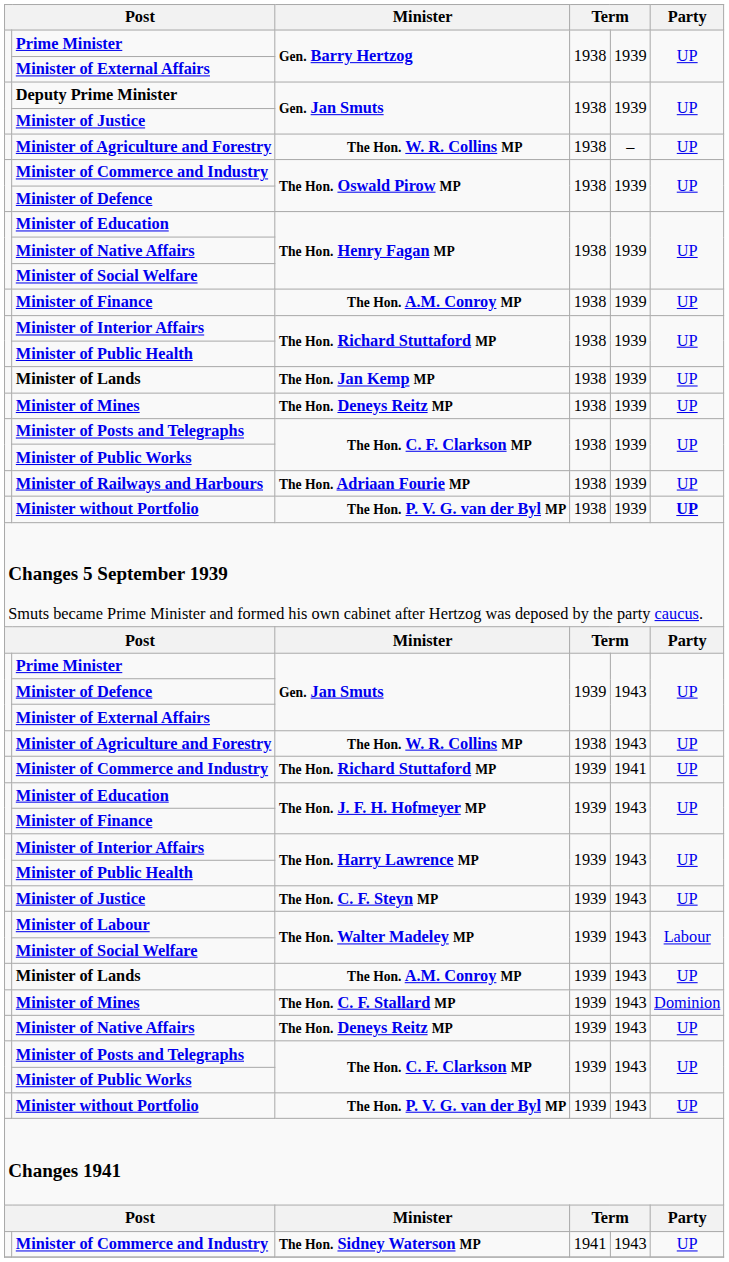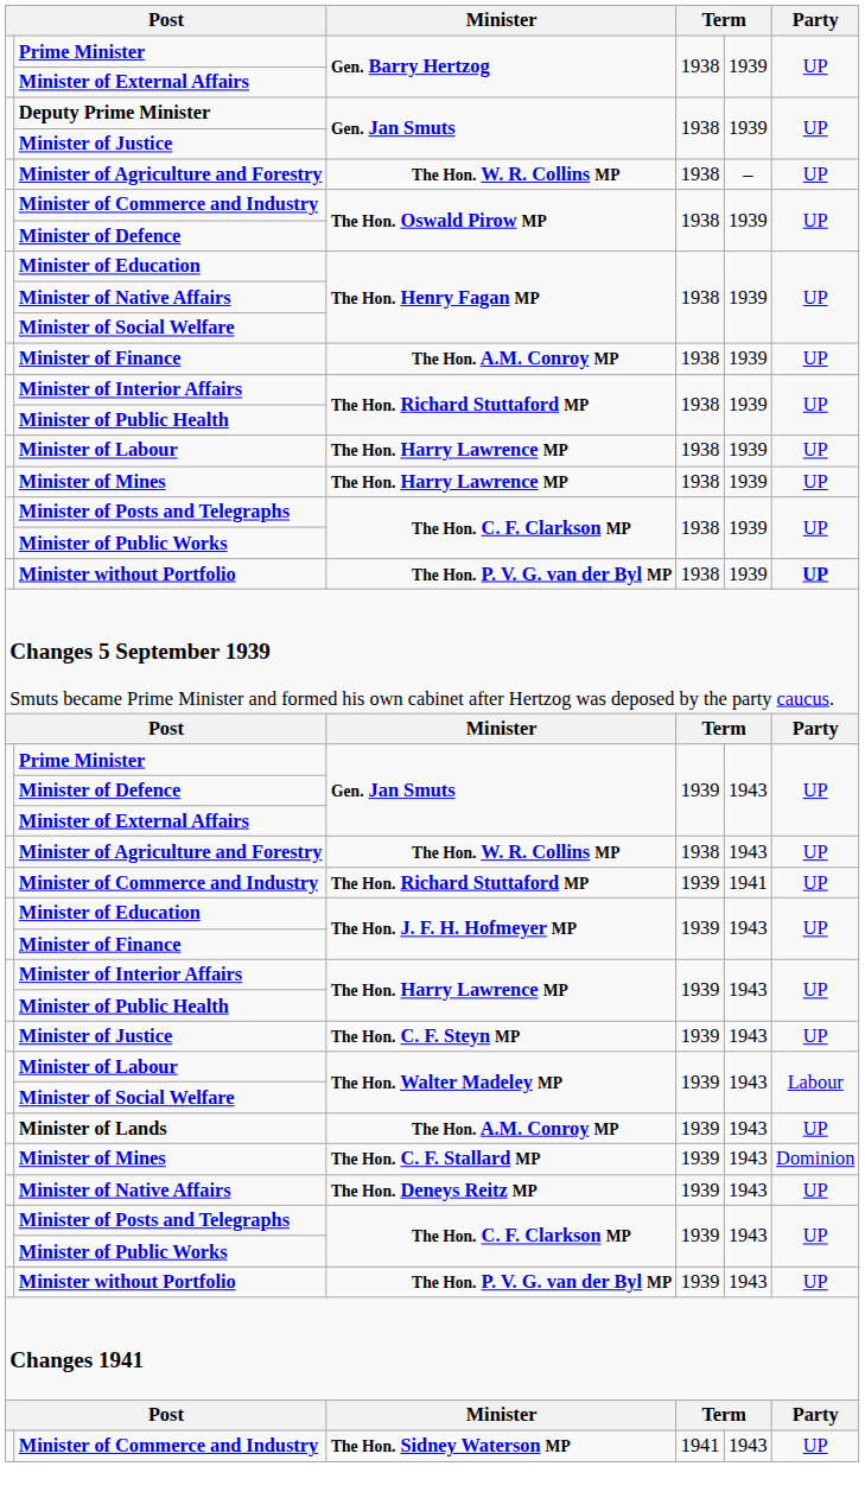+ row: Minister of Labour | The Hon. Harry Lawrence MP | 1938 | 1939 | UP
- row: Minister of Lands | The Hon. Jan Kemp MP | 1938 | 1939 | UP
Minister of Mines / 1938 | Minister: The Hon. Deneys Reitz MP -> The Hon. Harry Lawrence MP
- row: Minister of Railways and Harbours | The Hon. Adriaan Fourie MP | 1938 | 1939 | UP
